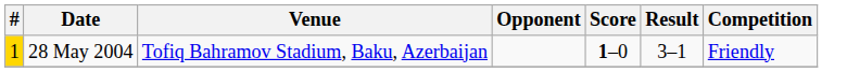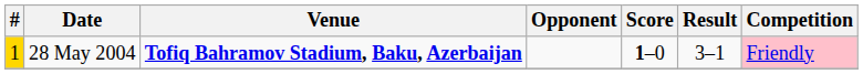28 May 2004 | Venue: normal -> bold
28 May 2004 | Competition: no background -> pink background
